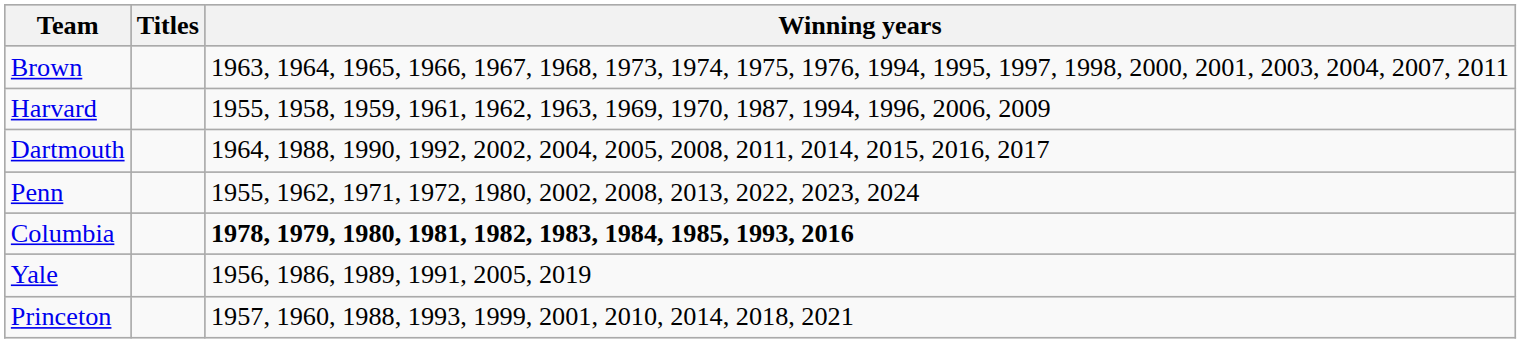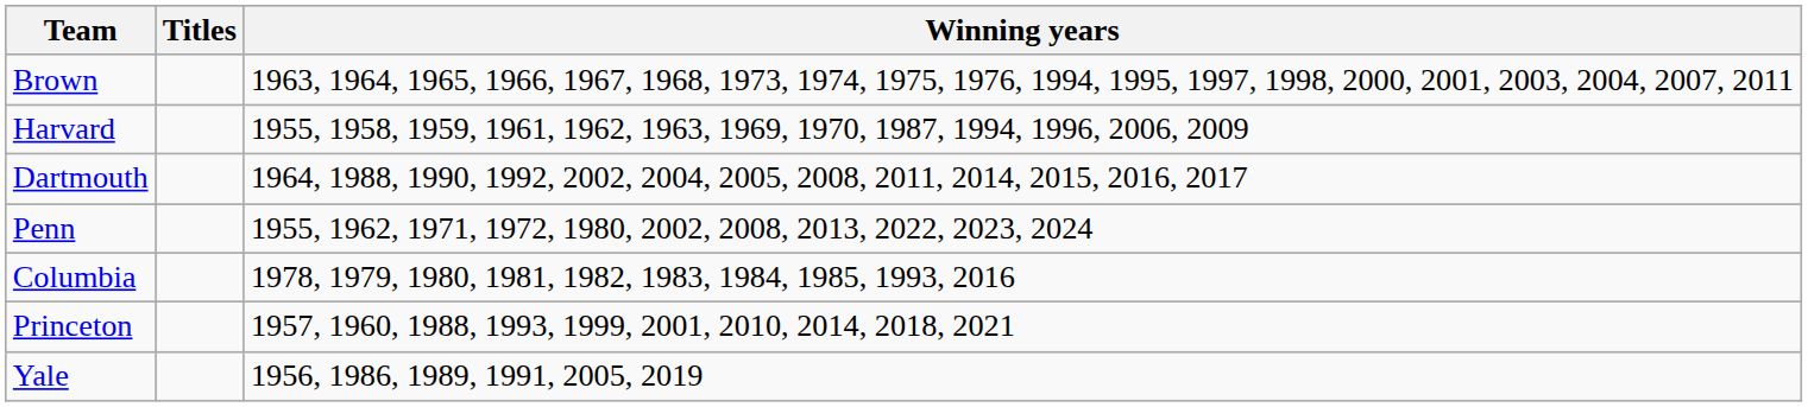Columbia | Winning years: bold -> normal
rows swapped: Princeton <-> Yale
